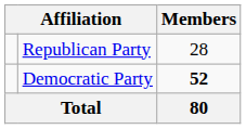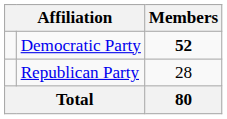rows swapped: Democratic Party <-> Republican Party
